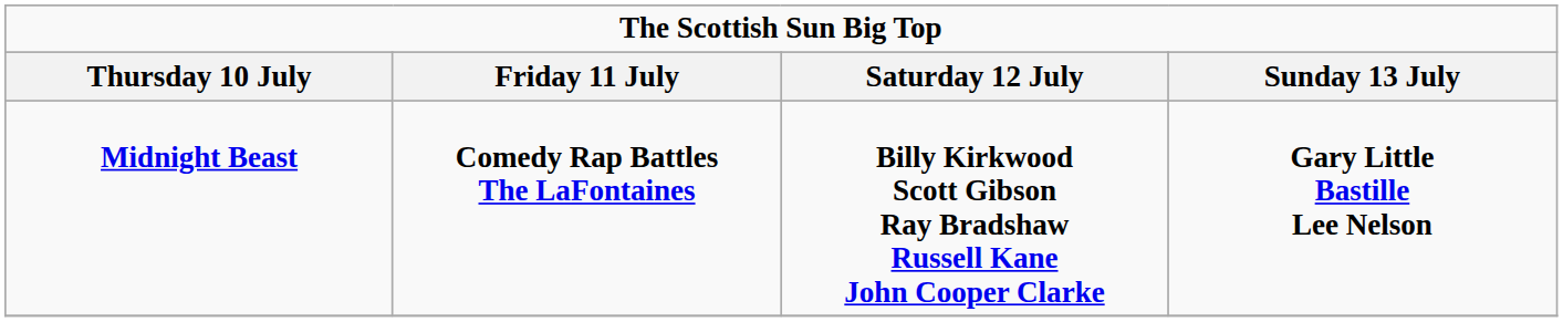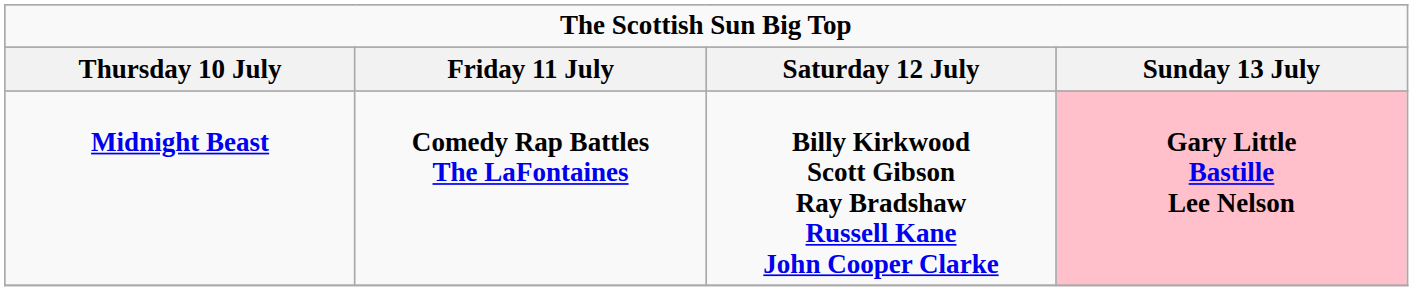Midnight Beast | Sunday 13 July: no background -> pink background
